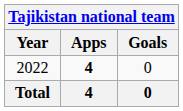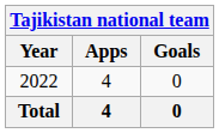2022 | Apps: bold -> normal
